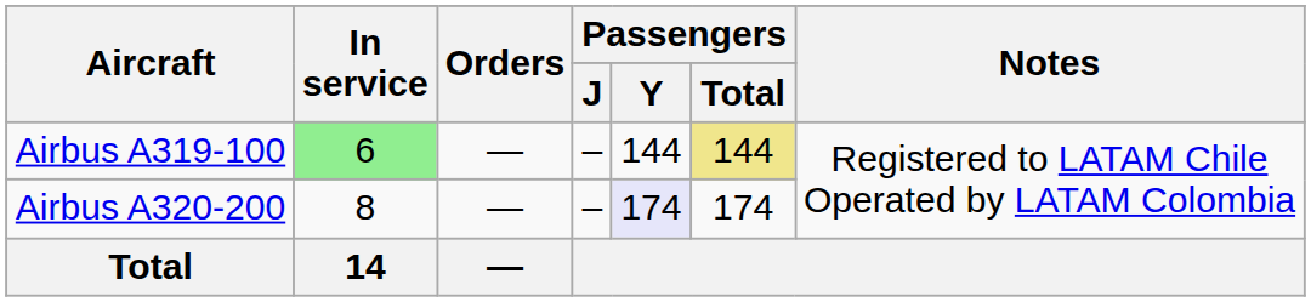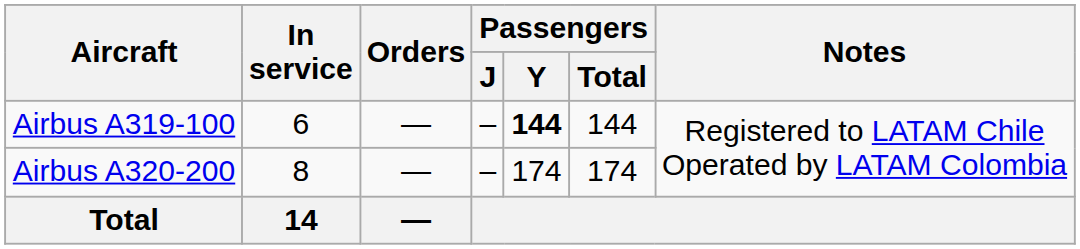Airbus A319-100 | In service: lightgreen background -> no background
Airbus A319-100 | Passengers / Y: normal -> bold
Airbus A319-100 | Passengers / Total: khaki background -> no background
Airbus A320-200 | Passengers / Y: lavender background -> no background
